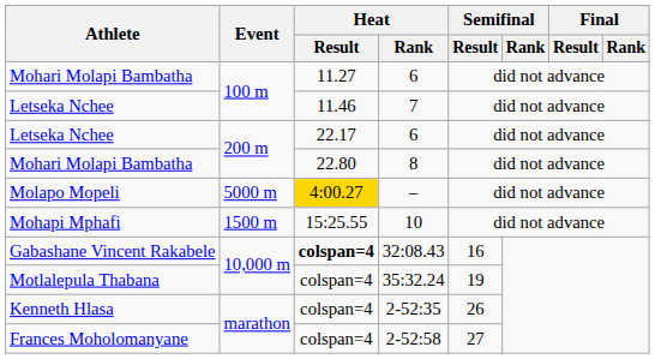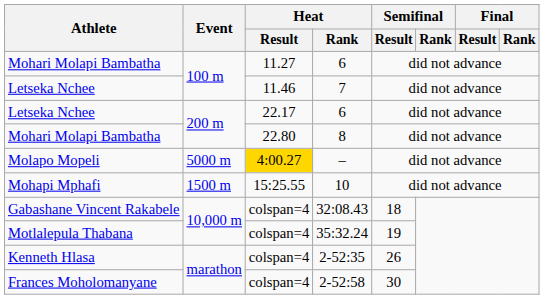32:08.43 | Heat / Result: bold -> normal
32:08.43 | Semifinal / Result: 16 -> 18
2-52:58 | Semifinal / Result: 27 -> 30
